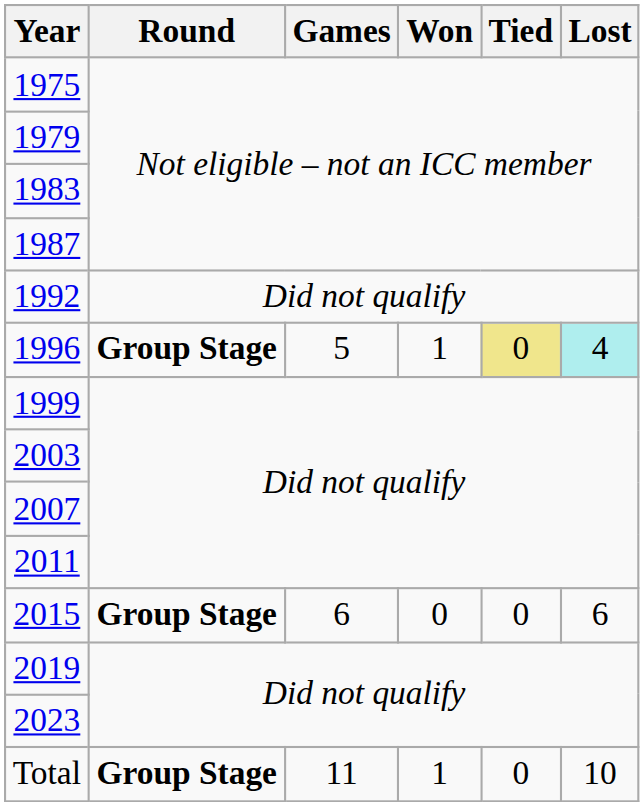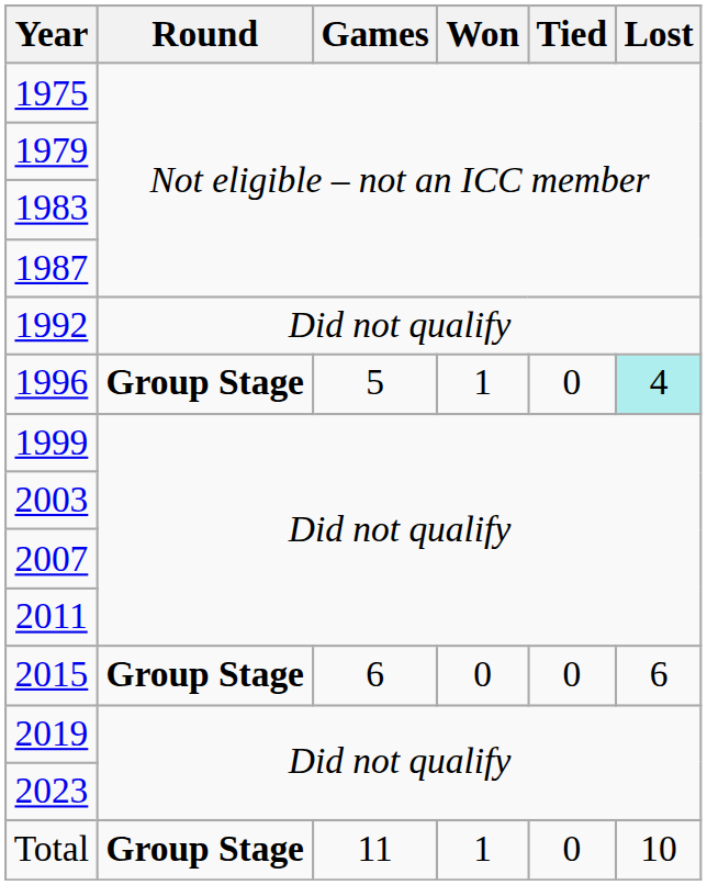1996 | Tied: khaki background -> no background
